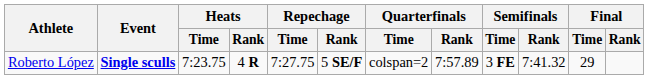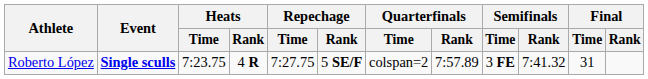Roberto López | Final / Time: 29 -> 31
